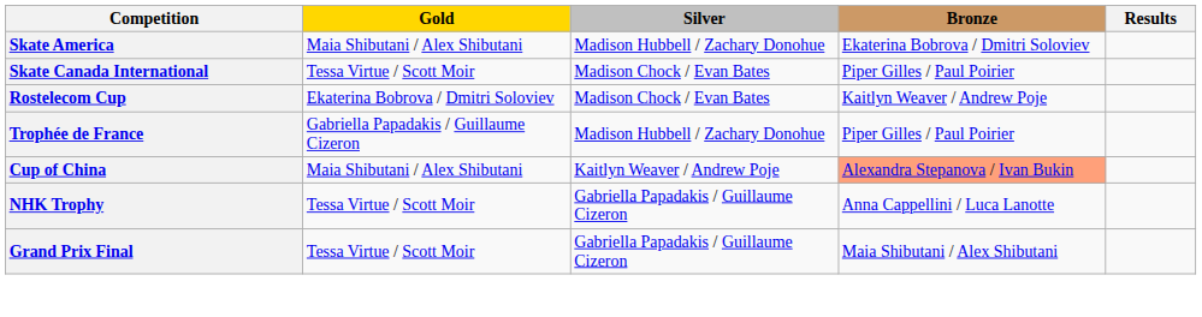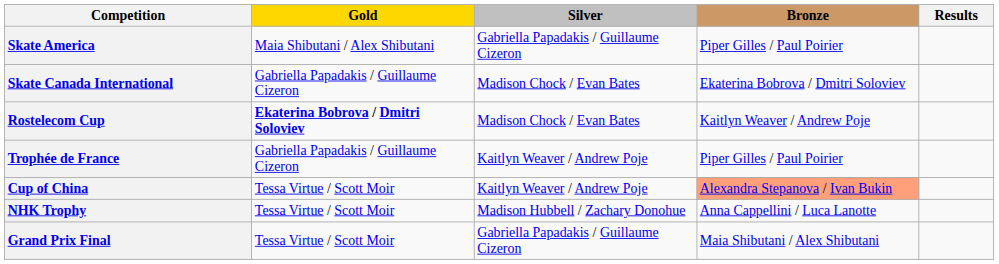Skate America | Silver: Madison Hubbell / Zachary Donohue -> Gabriella Papadakis / Guillaume Cizeron
Skate America | Bronze: Ekaterina Bobrova / Dmitri Soloviev -> Piper Gilles / Paul Poirier
Skate Canada International | Gold: Tessa Virtue / Scott Moir -> Gabriella Papadakis / Guillaume Cizeron
Skate Canada International | Bronze: Piper Gilles / Paul Poirier -> Ekaterina Bobrova / Dmitri Soloviev
Rostelecom Cup | Gold: normal -> bold
Trophée de France | Silver: Madison Hubbell / Zachary Donohue -> Kaitlyn Weaver / Andrew Poje
Cup of China | Gold: Maia Shibutani / Alex Shibutani -> Tessa Virtue / Scott Moir
NHK Trophy | Silver: Gabriella Papadakis / Guillaume Cizeron -> Madison Hubbell / Zachary Donohue
